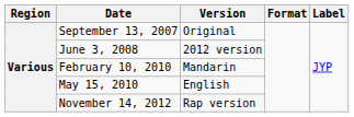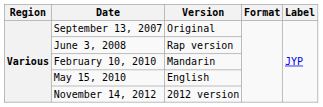June 3, 2008 | Version: 2012 version -> Rap version
November 14, 2012 | Version: Rap version -> 2012 version
